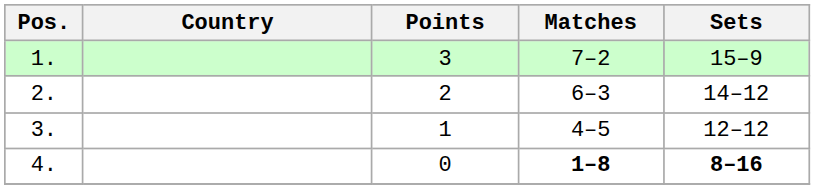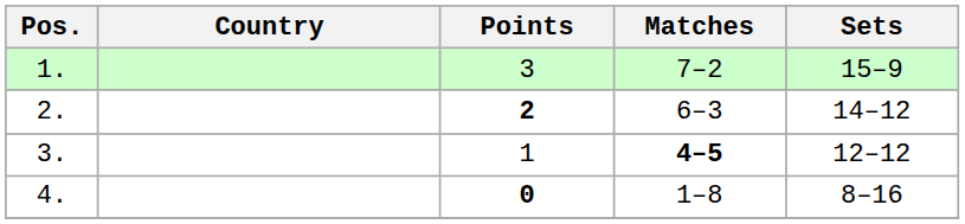2. | Points: normal -> bold
3. | Matches: normal -> bold
4. | Points: normal -> bold
4. | Matches: bold -> normal
4. | Sets: bold -> normal
